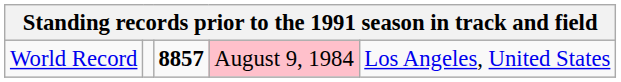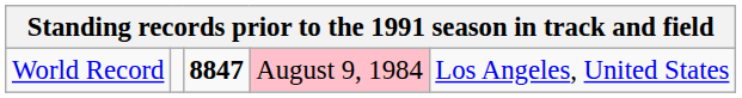World Record | column 3: 8857 -> 8847
